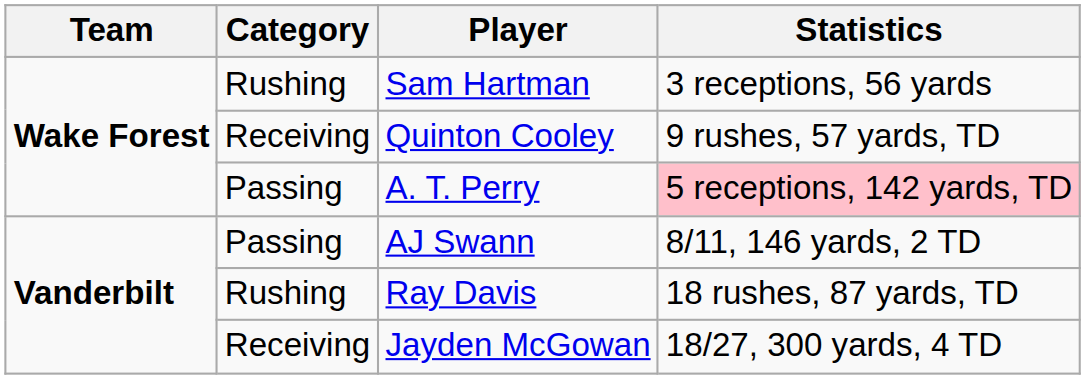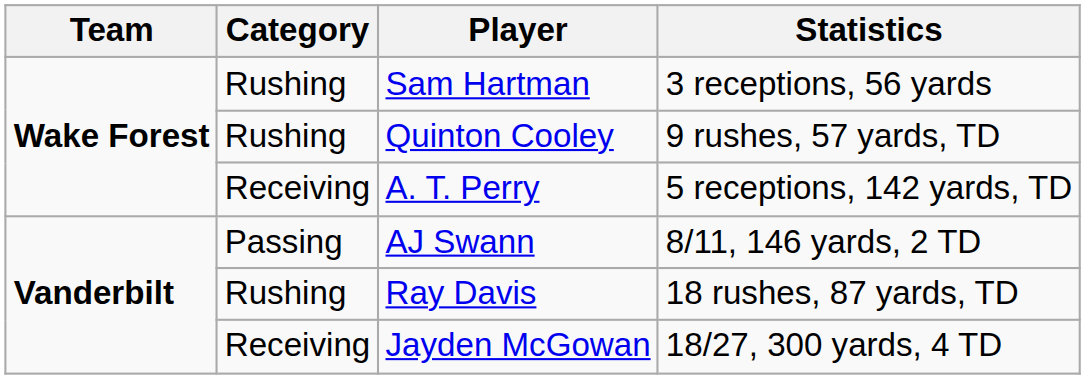Quinton Cooley | Category: Receiving -> Rushing
A. T. Perry | Category: Passing -> Receiving
A. T. Perry | Statistics: pink background -> no background
